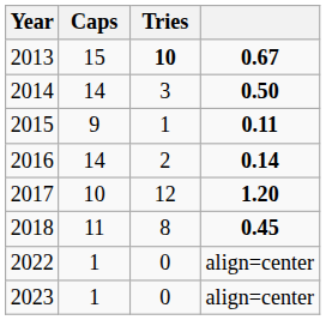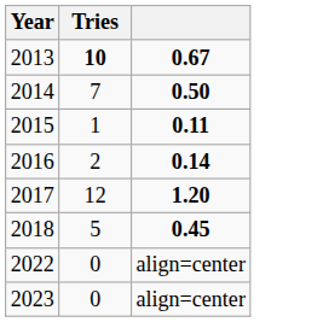- column: Caps | 15 | 14 | 9 | 14 | 10 | 11 | 1 | 1
2014 | Tries: 3 -> 7
2018 | Tries: 8 -> 5
